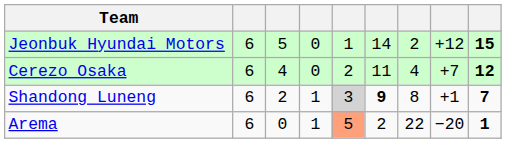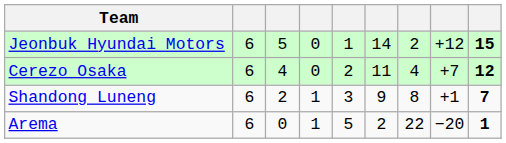Shandong Luneng | column 5: lightgrey background -> no background
Shandong Luneng | column 6: bold -> normal
Arema | column 5: lightsalmon background -> no background
